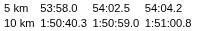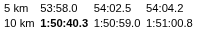10 km | column 2: normal -> bold
